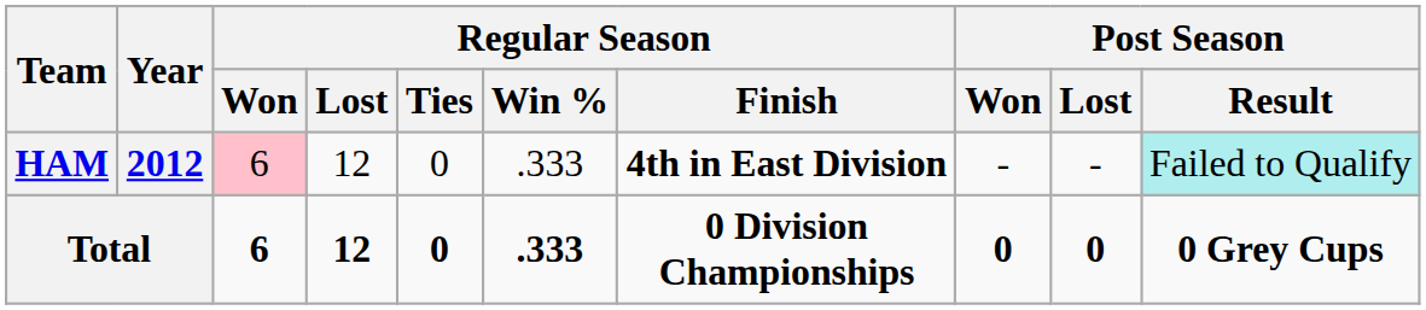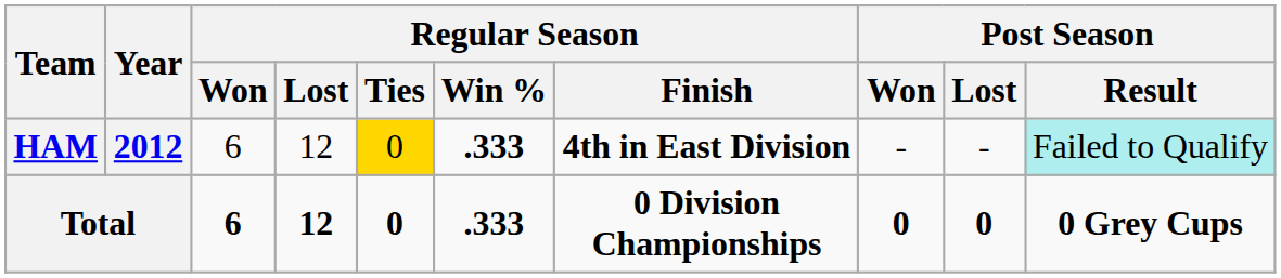HAM | Regular Season / Won: pink background -> no background
HAM | Regular Season / Ties: no background -> gold background
HAM | Regular Season / Win %: normal -> bold
